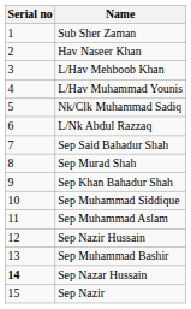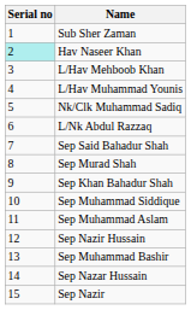Hav Naseer Khan | Serial no: no background -> paleturquoise background
Sep Nazar Hussain | Serial no: bold -> normal
